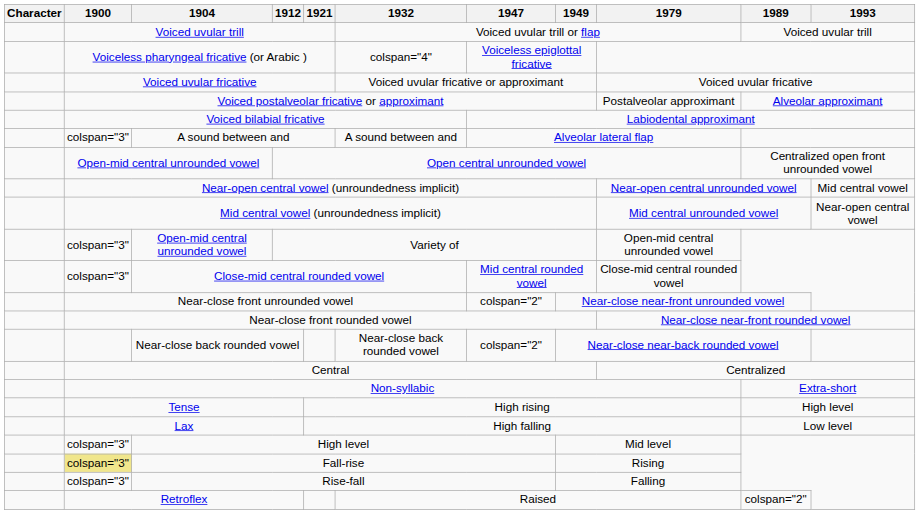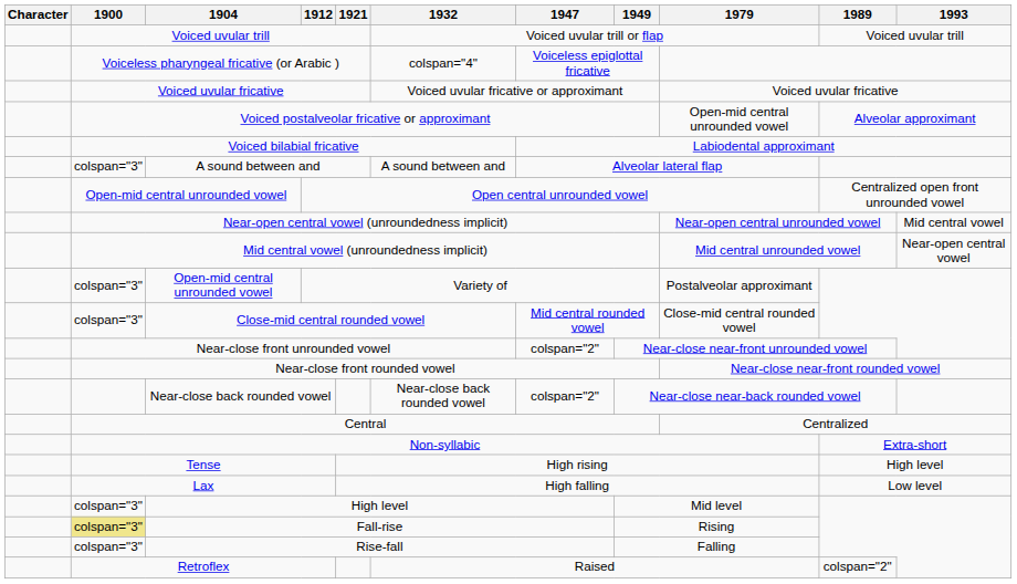Voiced postalveolar fricative or approximant | 1979: Postalveolar approximant -> Open-mid central unrounded vowel
Variety of | 1979: Open-mid central unrounded vowel -> Postalveolar approximant
